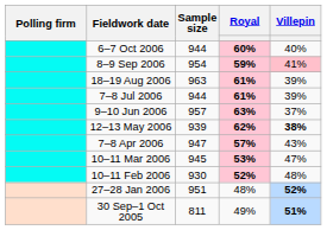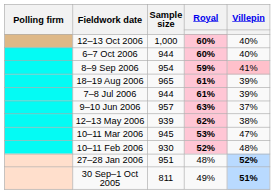+ row: 12–13 Oct 2006 | 1,000 | 60% | 40%
18–19 Aug 2006 | Sample size: 963 -> 965
12–13 May 2006 | Villepin: bold -> normal
- row: 7–8 Apr 2006 | 947 | 57% | 43%
